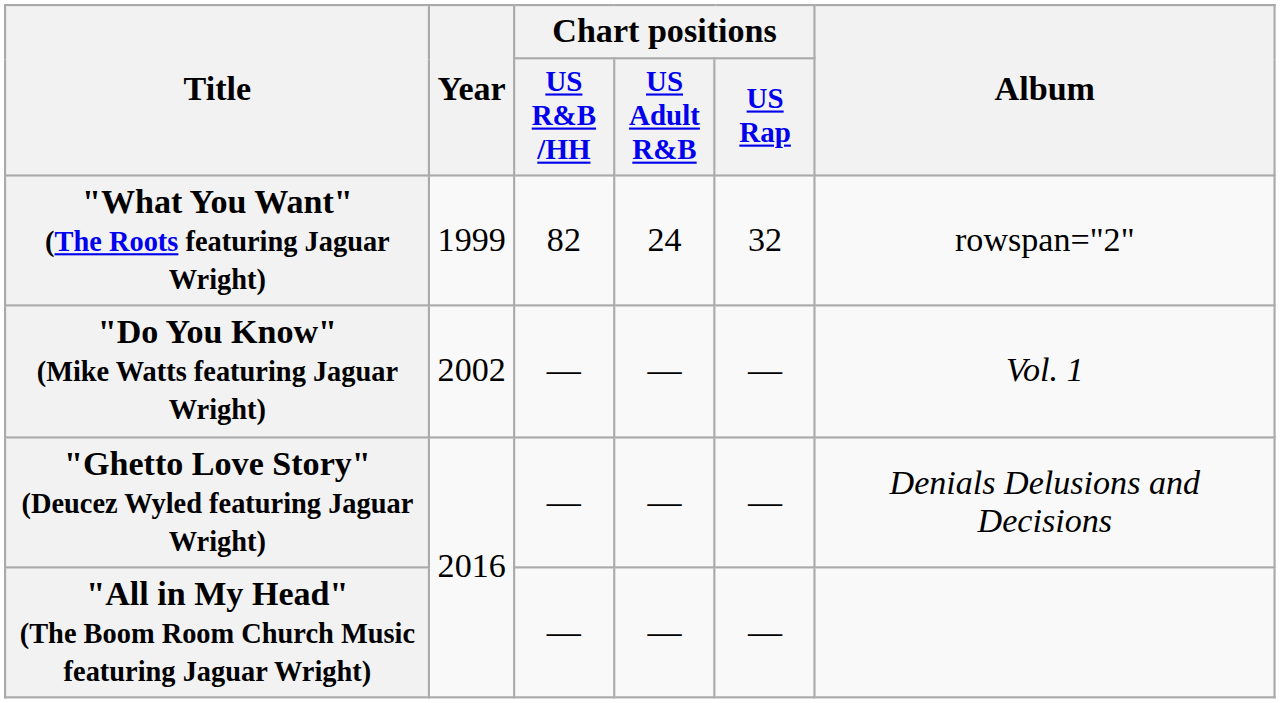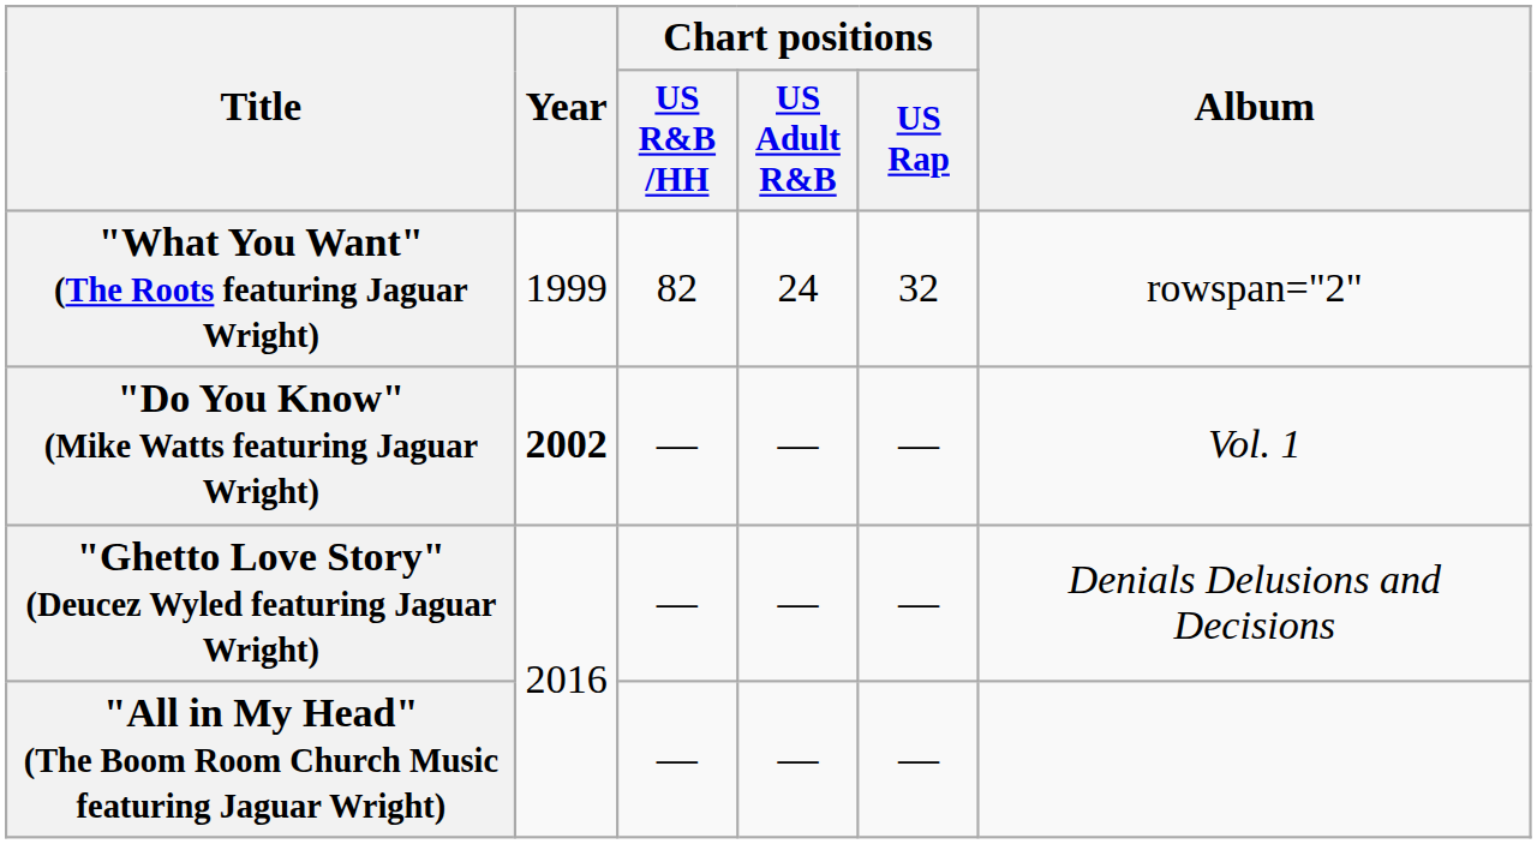"Do You Know" (Mike Watts featuring Jaguar Wright) | Year: normal -> bold
